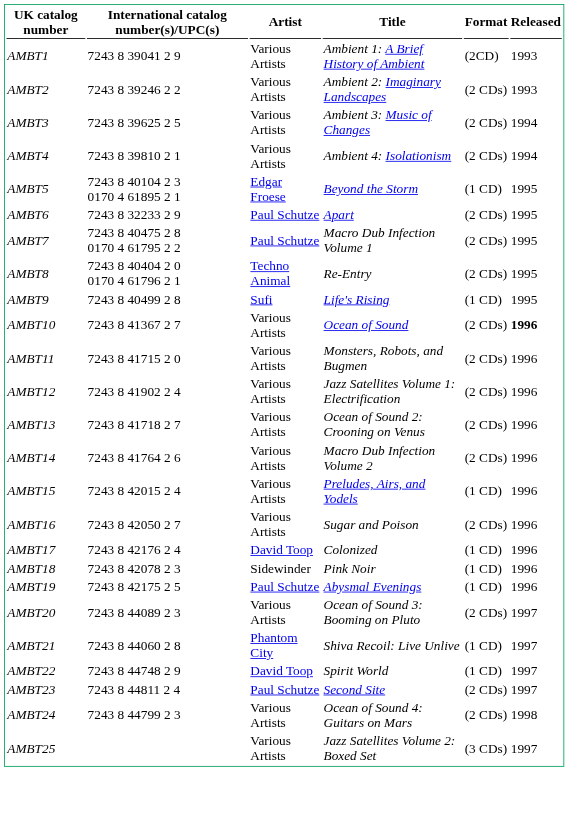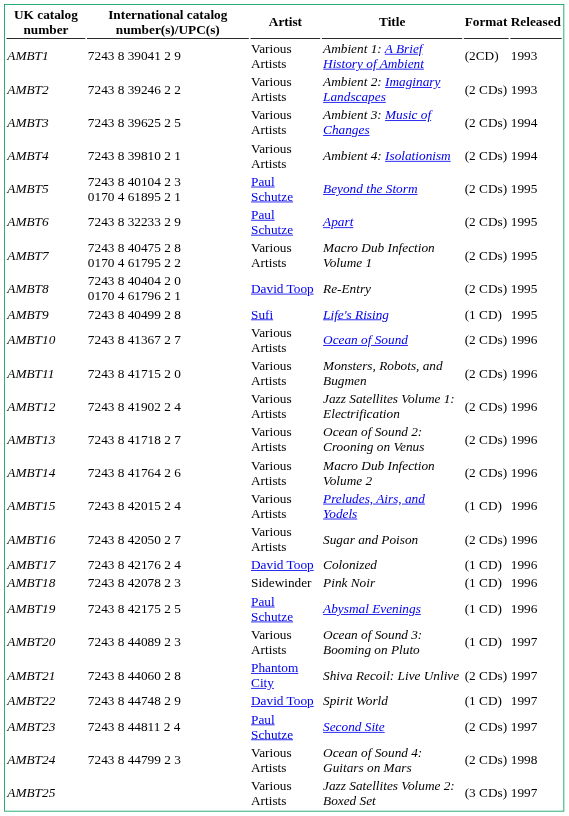AMBT5 | Artist: Edgar Froese -> Paul Schutze
AMBT5 | Format: (1 CD) -> (2 CDs)
AMBT7 | Artist: Paul Schutze -> Various Artists
AMBT8 | Artist: Techno Animal -> David Toop
AMBT10 | Released: bold -> normal
AMBT20 | Format: (2 CDs) -> (1 CD)
AMBT21 | Format: (1 CD) -> (2 CDs)
